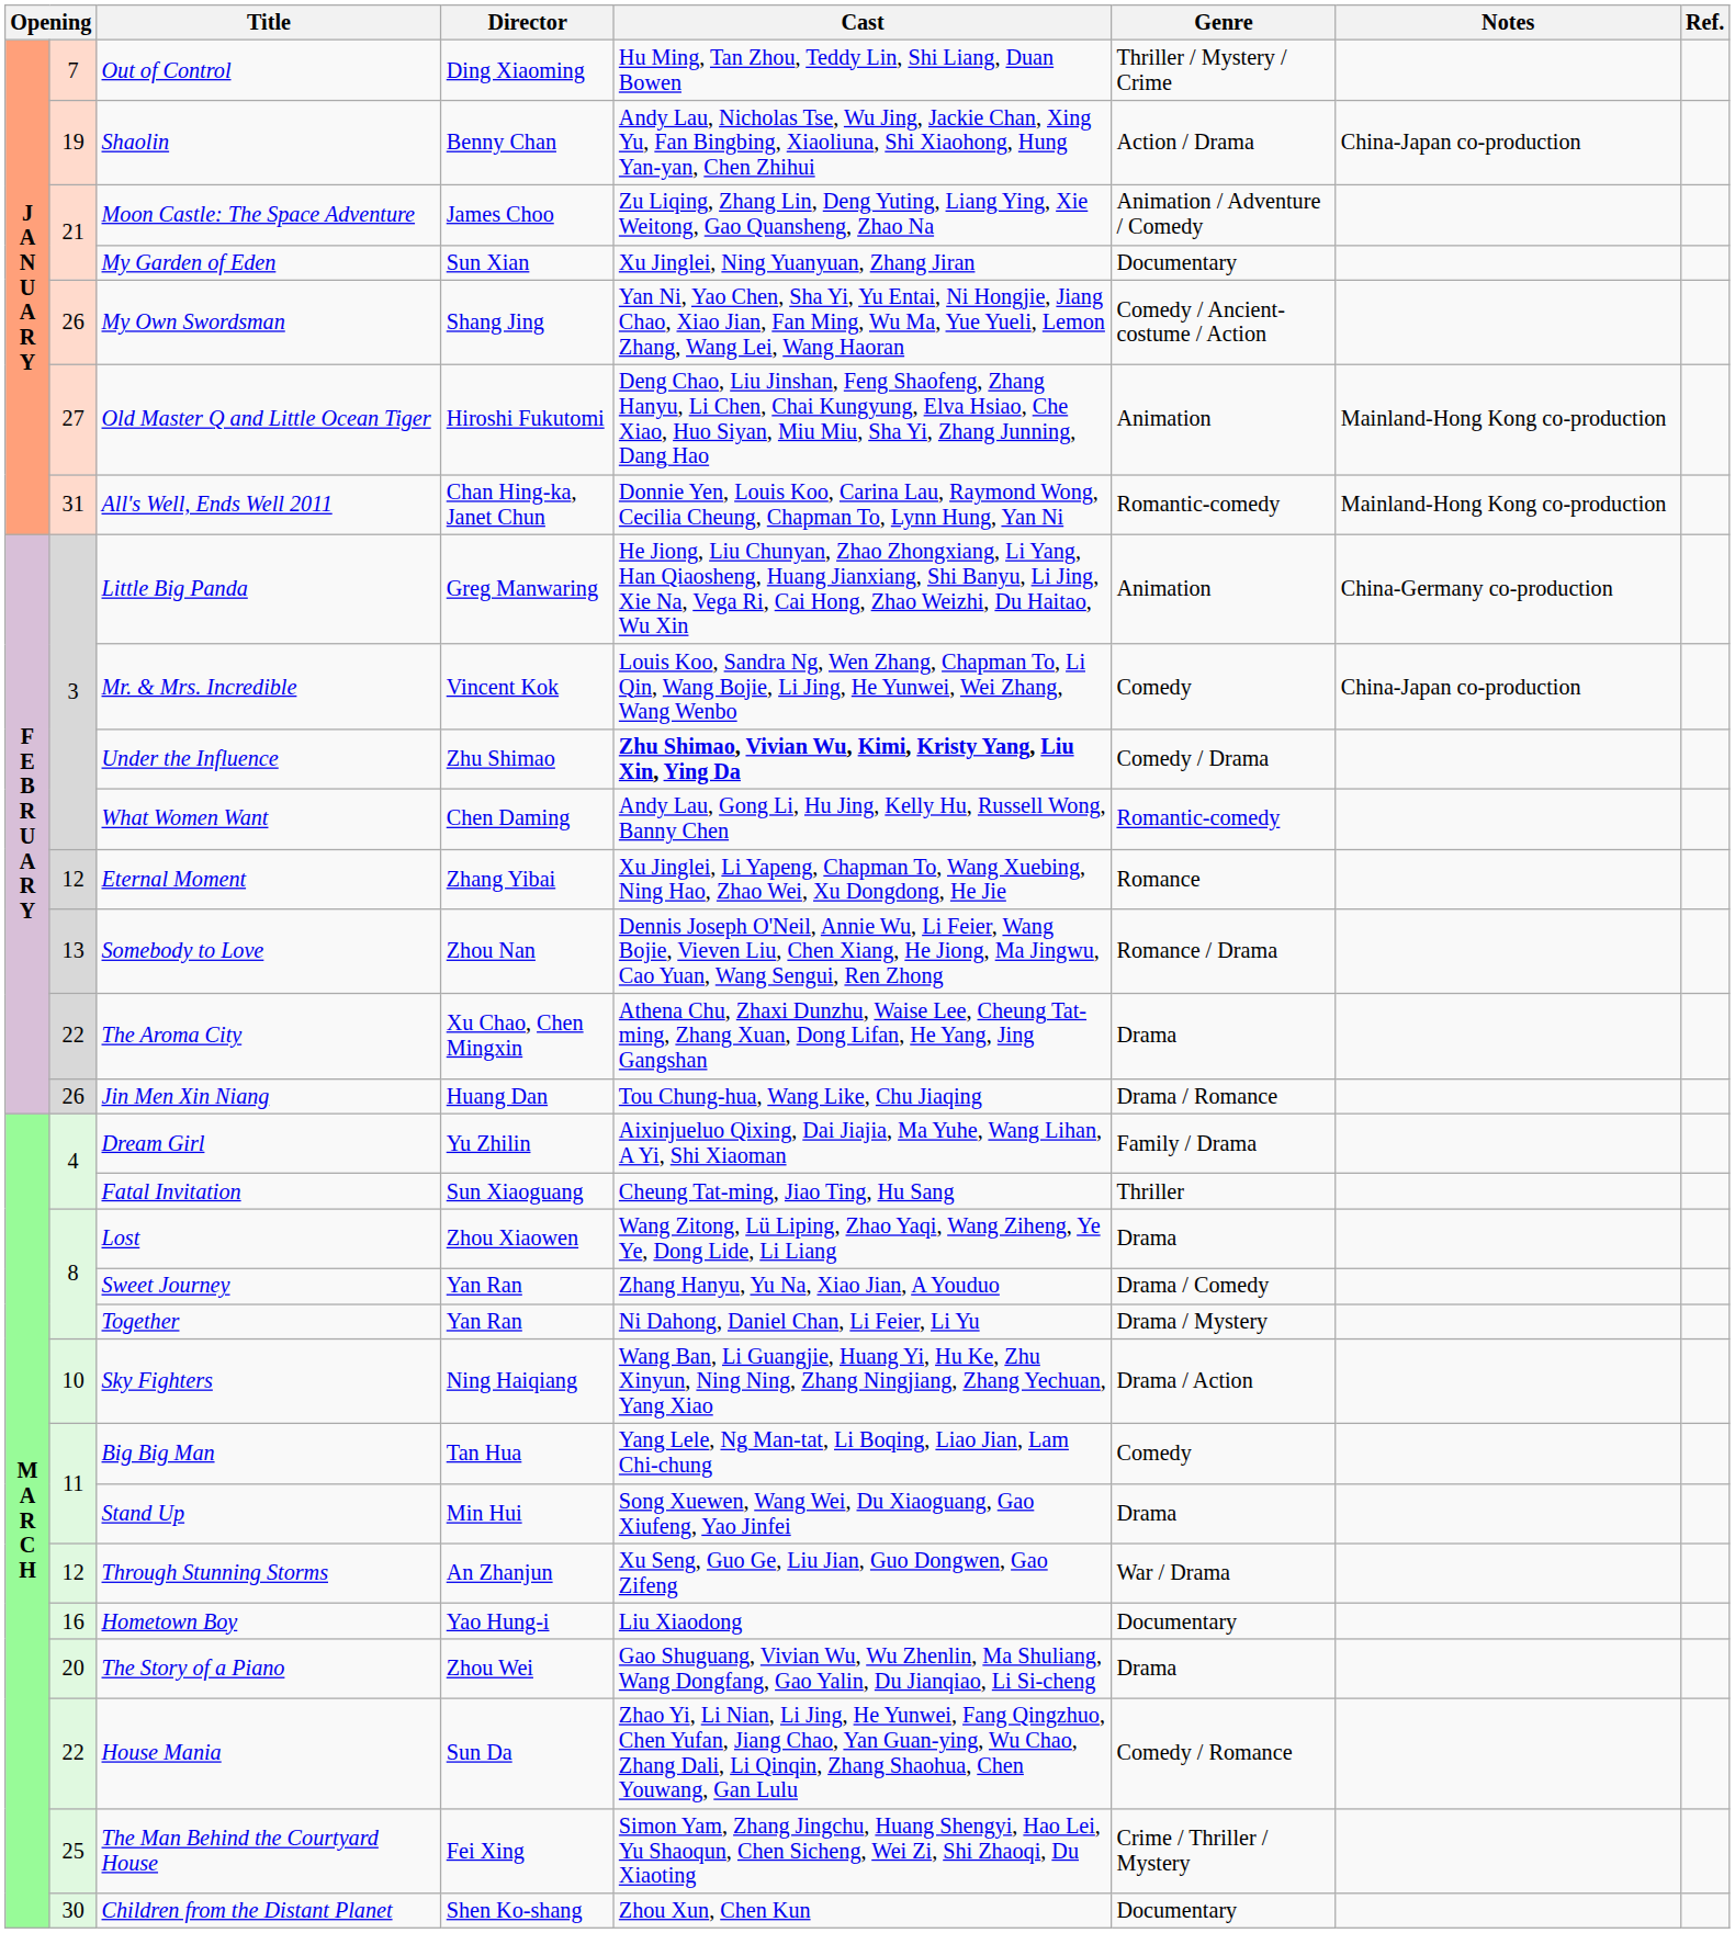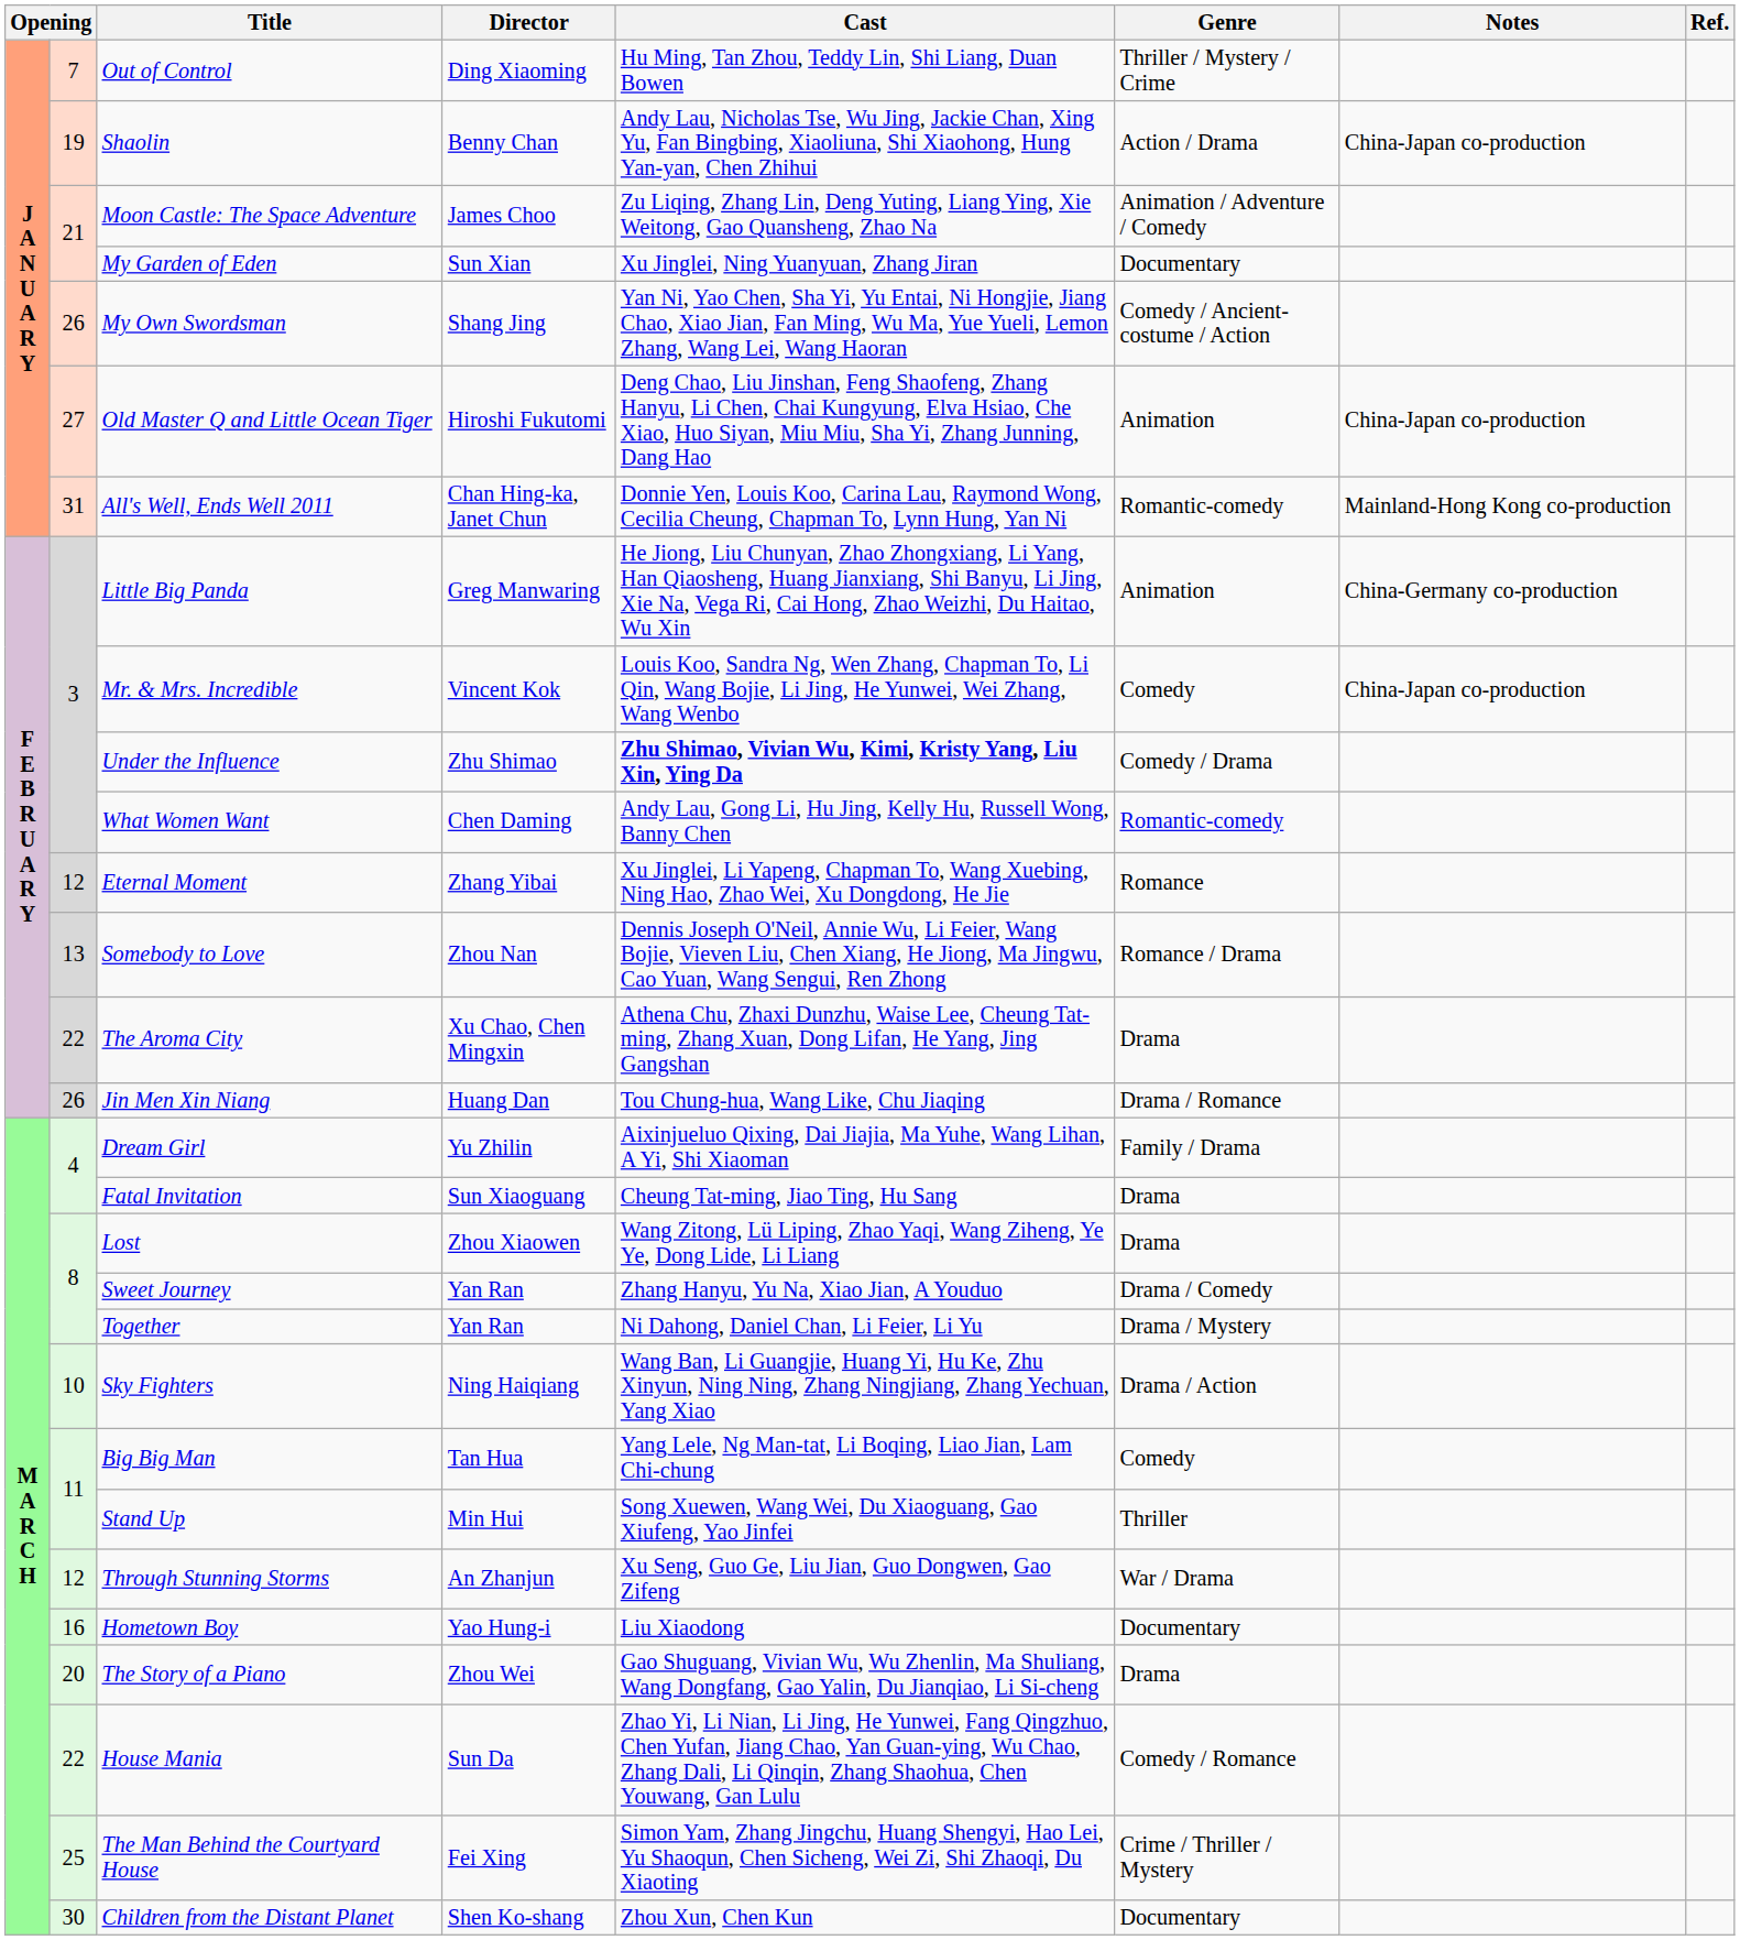Old Master Q and Little Ocean Tiger | Notes: Mainland-Hong Kong co-production -> China-Japan co-production
Fatal Invitation | Genre: Thriller -> Drama
Stand Up | Genre: Drama -> Thriller
